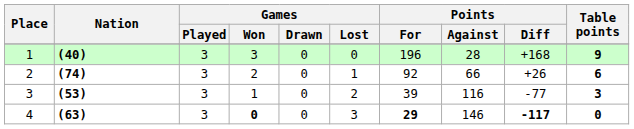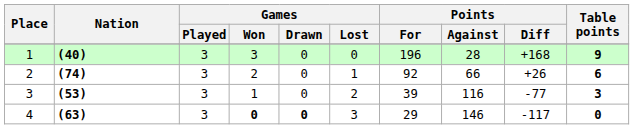4 | Games / Drawn: normal -> bold
4 | Points / For: bold -> normal
4 | Points / Diff: bold -> normal
